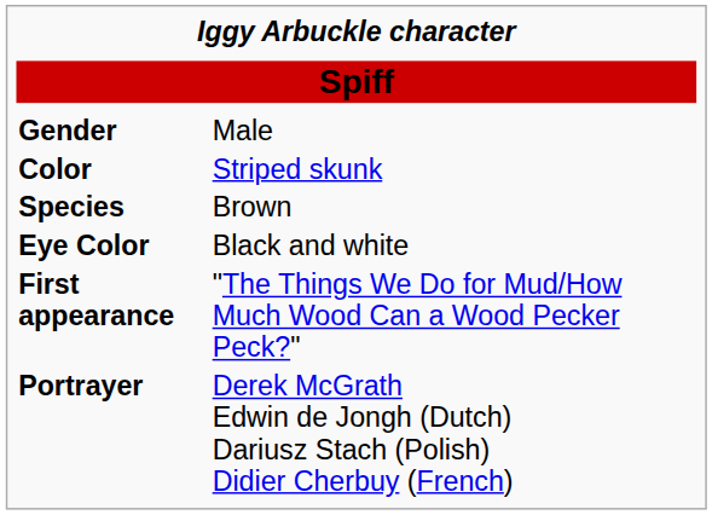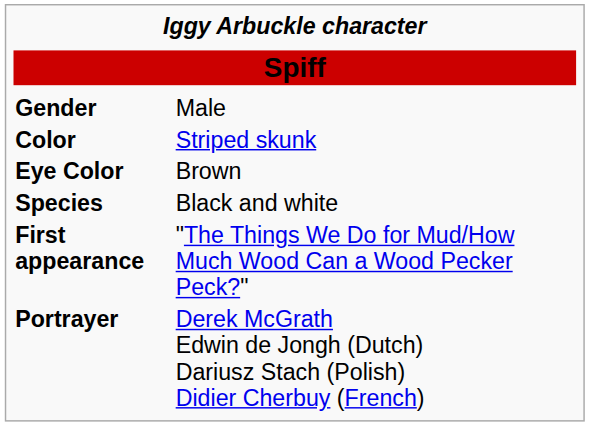row 5 | column 1: Species -> Eye Color
row 6 | column 1: Eye Color -> Species
